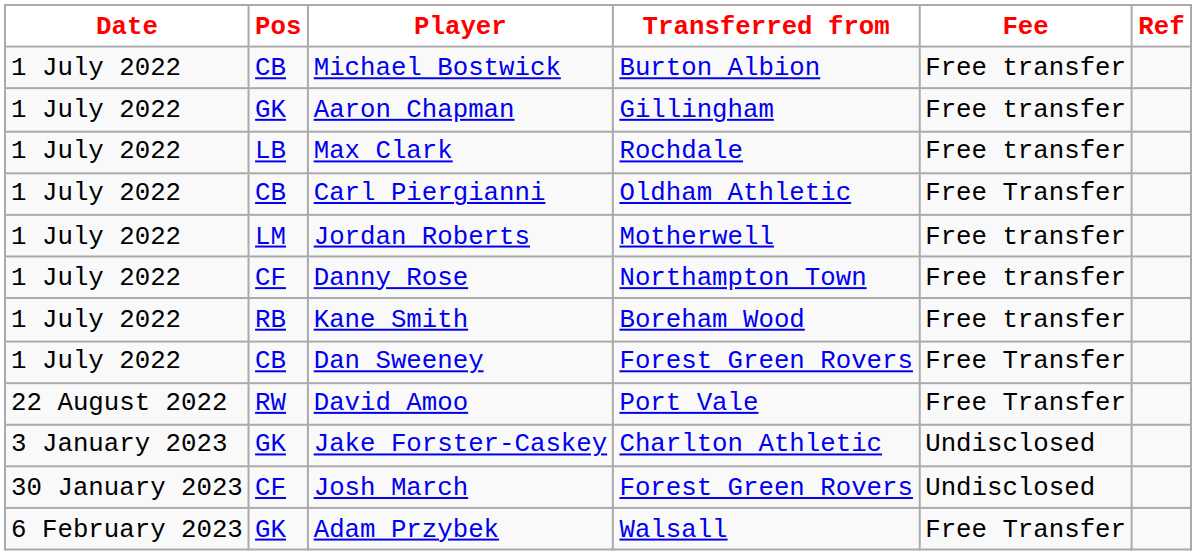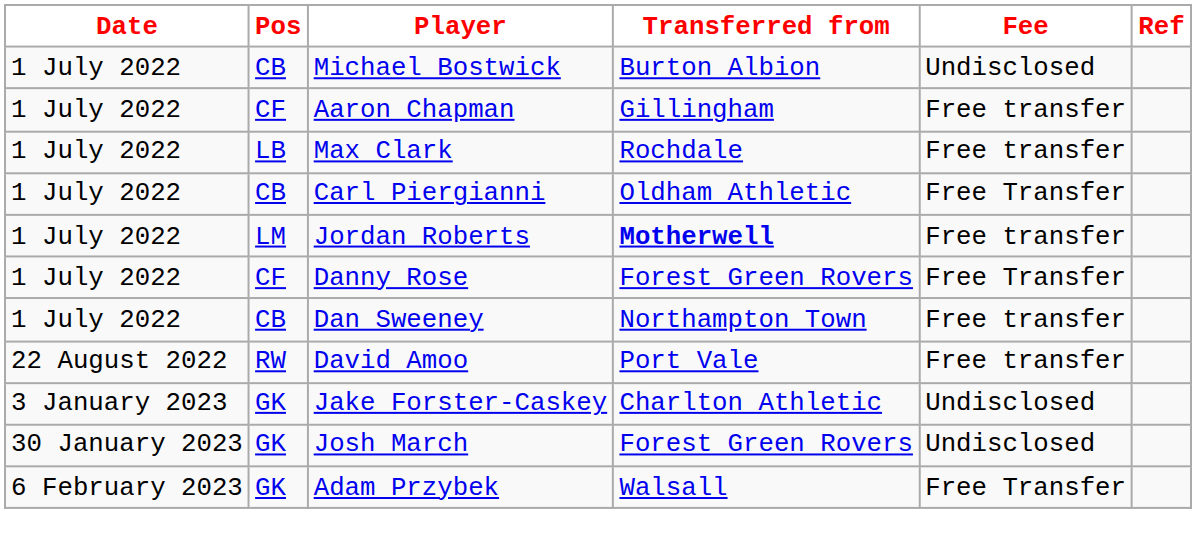Michael Bostwick | Fee: Free transfer -> Undisclosed
Aaron Chapman | Pos: GK -> CF
Jordan Roberts | Transferred from: normal -> bold
Danny Rose | Transferred from: Northampton Town -> Forest Green Rovers
Danny Rose | Fee: Free transfer -> Free Transfer
- row: 1 July 2022 | RB | Kane Smith | Boreham Wood | Free transfer
Dan Sweeney | Transferred from: Forest Green Rovers -> Northampton Town
Dan Sweeney | Fee: Free Transfer -> Free transfer
David Amoo | Fee: Free Transfer -> Free transfer
Josh March | Pos: CF -> GK
